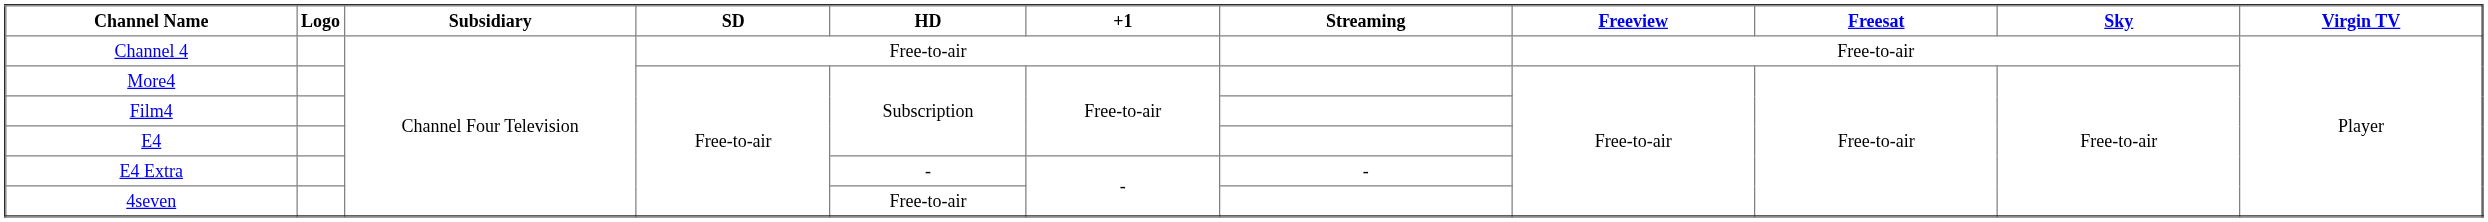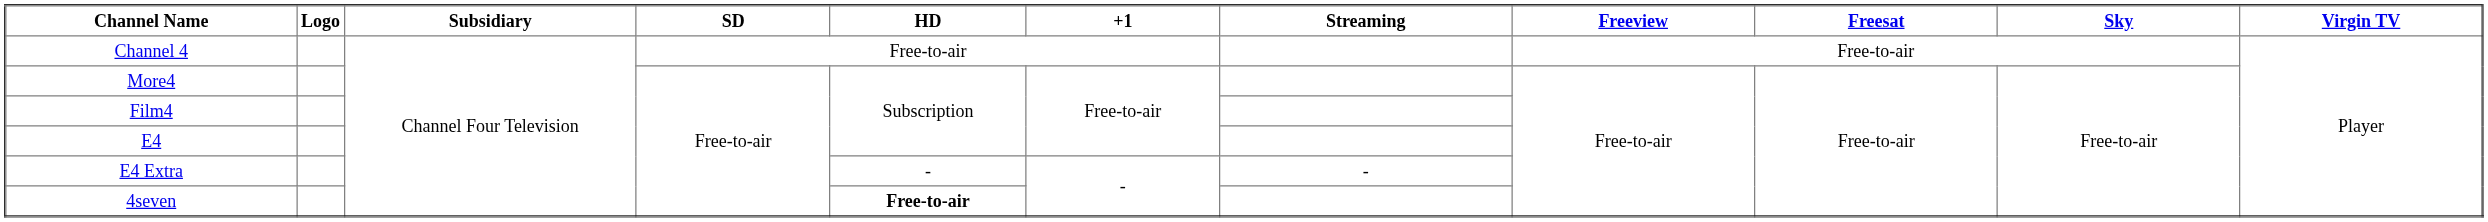4seven | HD: normal -> bold
